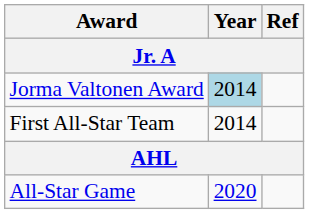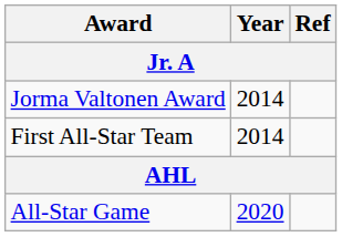Jorma Valtonen Award | Year: lightblue background -> no background
